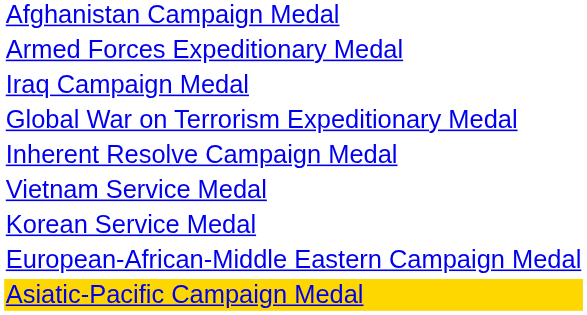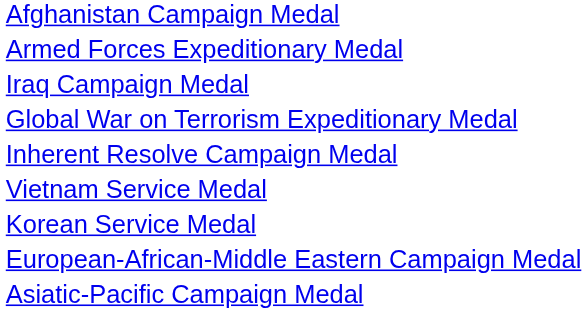row 9 | column 1: gold background -> no background
